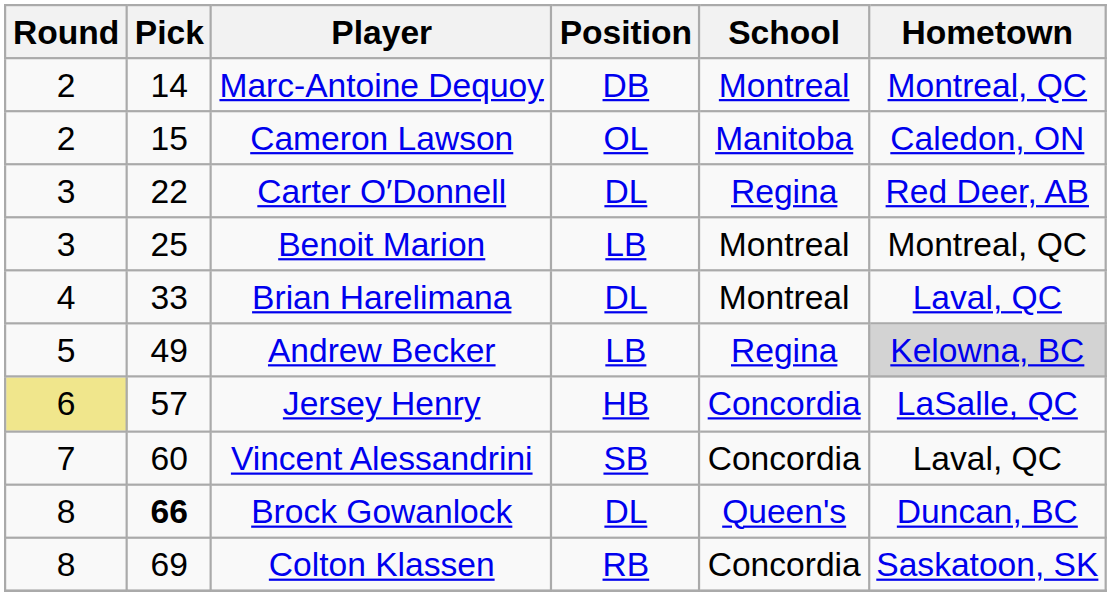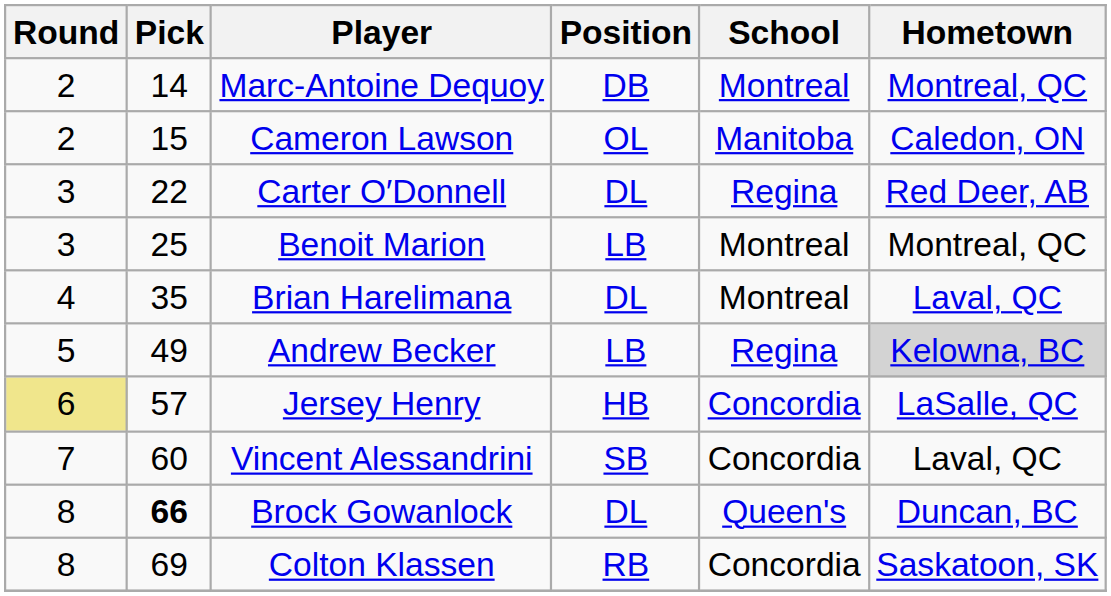Brian Harelimana | Pick: 33 -> 35
